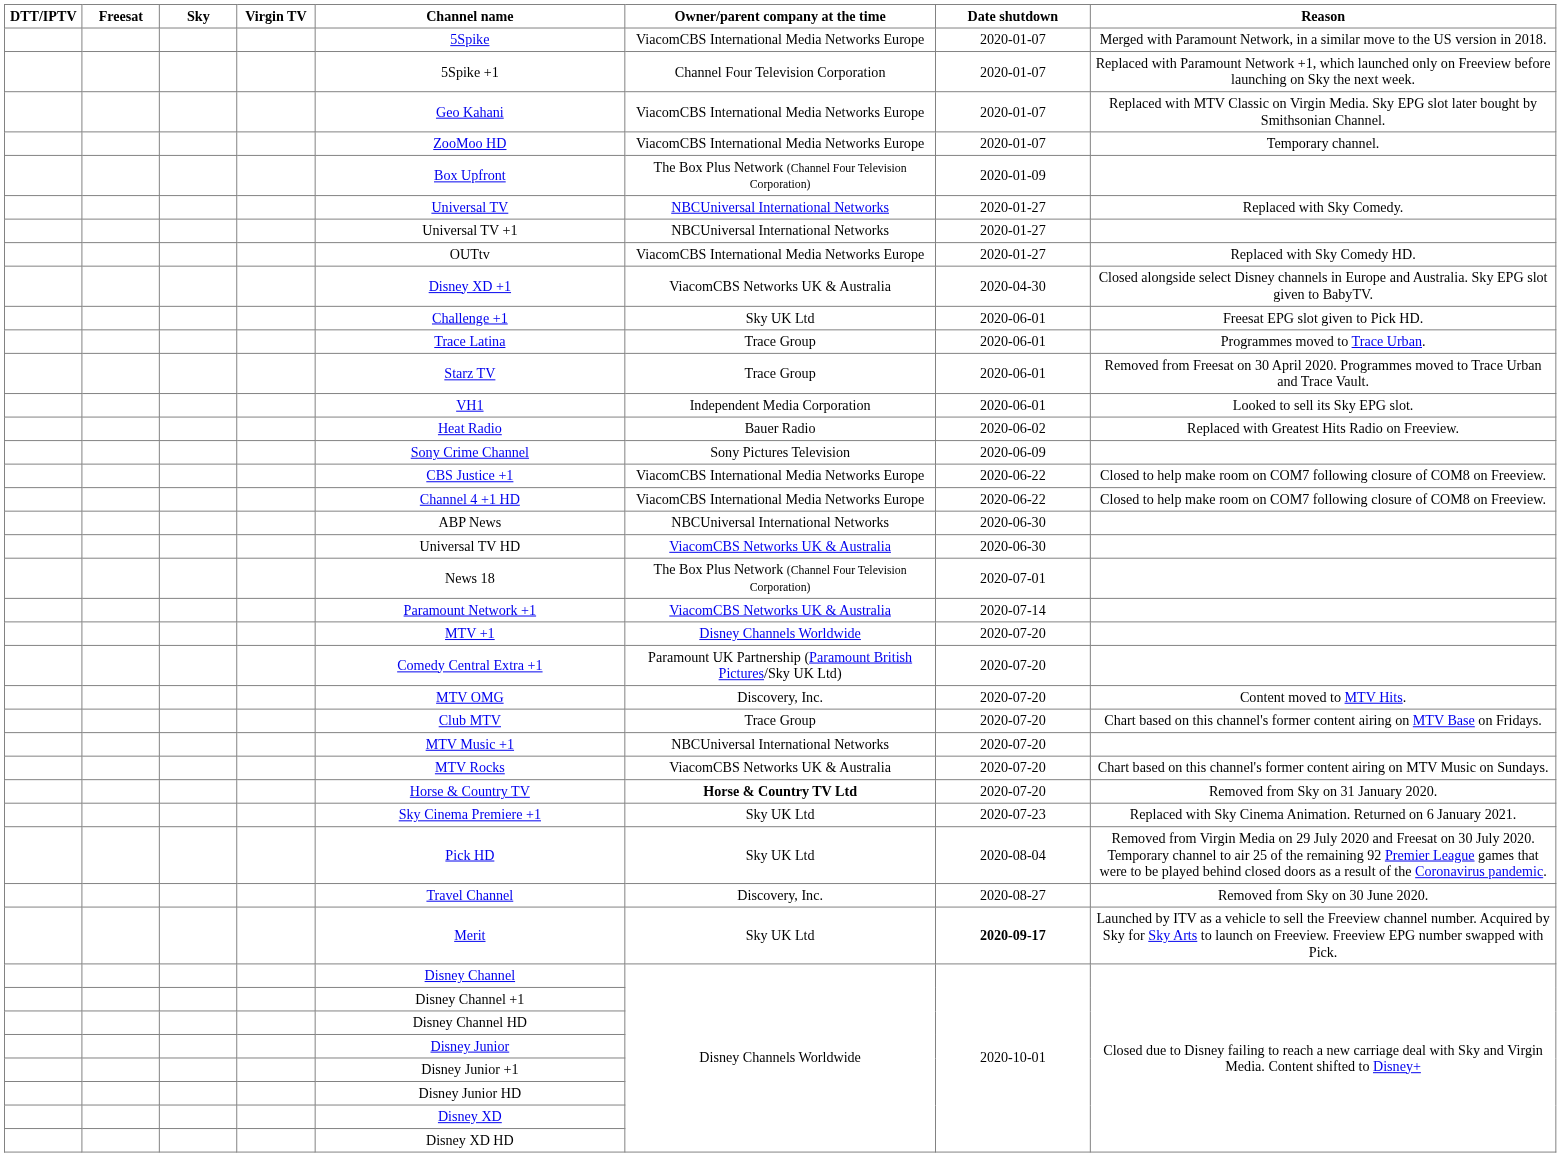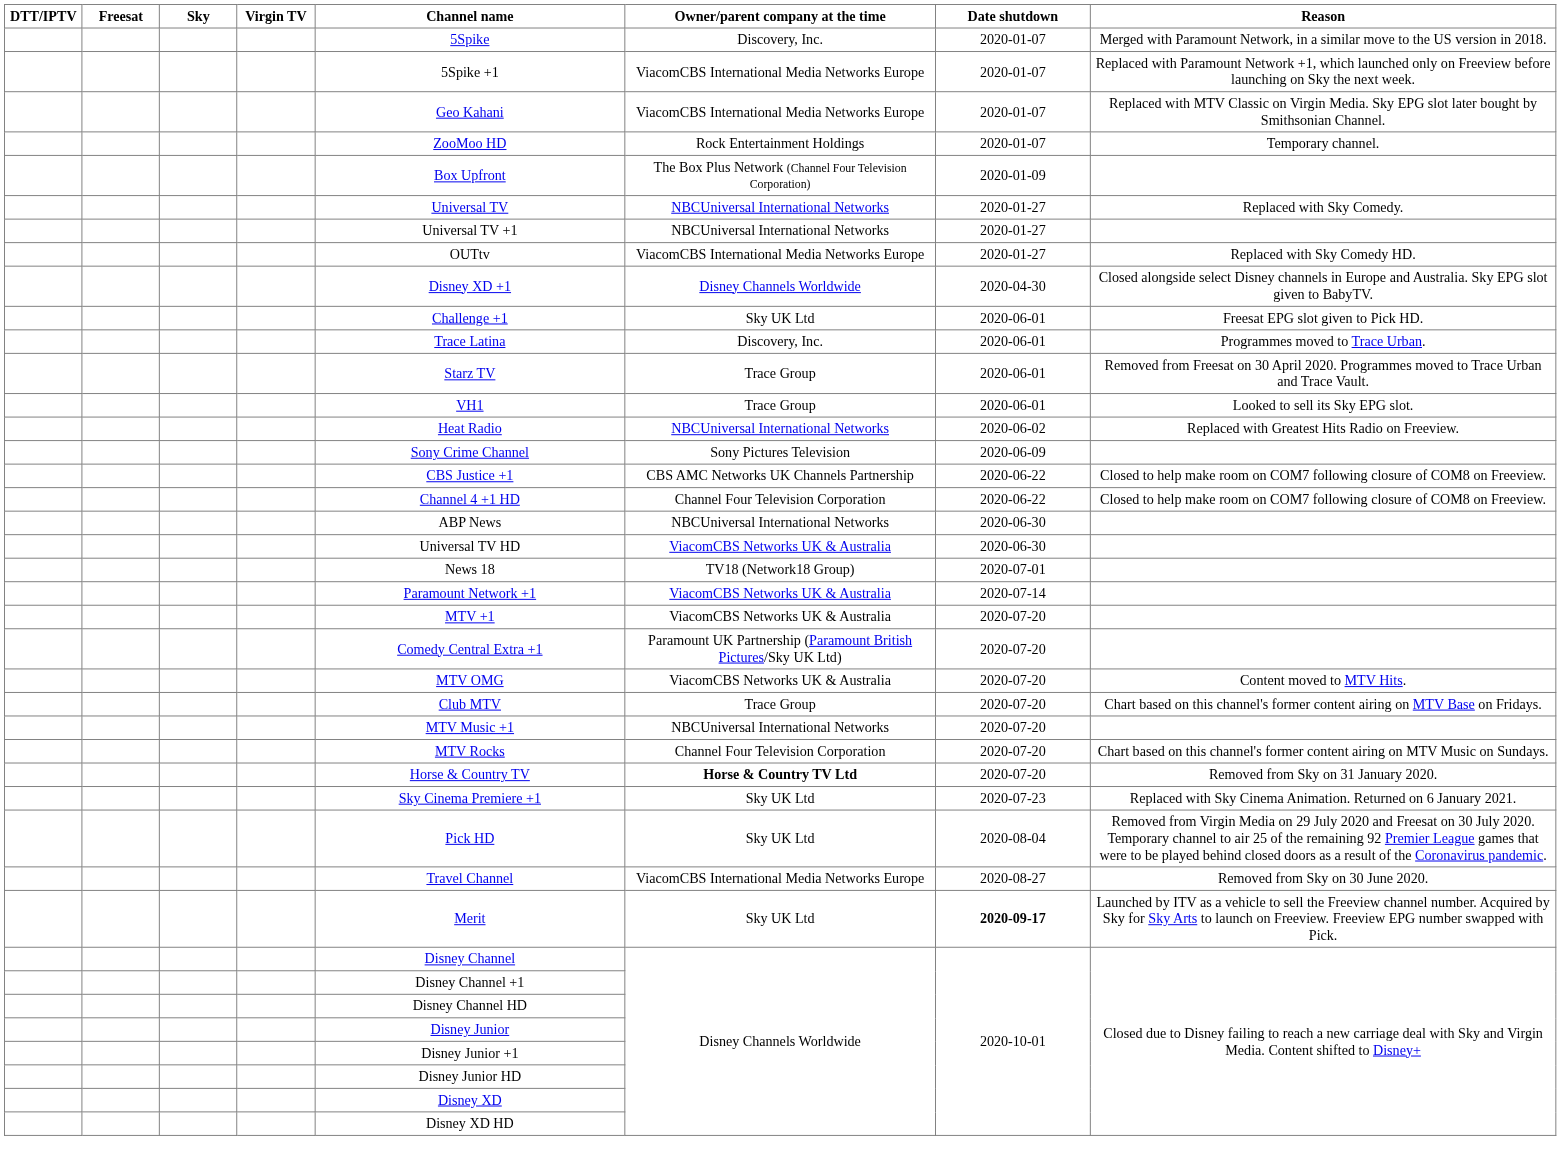row 2 | Owner/parent company at the time: ViacomCBS International Media Networks Europe -> Discovery, Inc.
row 3 | Owner/parent company at the time: Channel Four Television Corporation -> ViacomCBS International Media Networks Europe
row 5 | Owner/parent company at the time: ViacomCBS International Media Networks Europe -> Rock Entertainment Holdings
row 10 | Owner/parent company at the time: ViacomCBS Networks UK & Australia -> Disney Channels Worldwide
row 12 | Owner/parent company at the time: Trace Group -> Discovery, Inc.
row 14 | Owner/parent company at the time: Independent Media Corporation -> Trace Group
row 15 | Owner/parent company at the time: Bauer Radio -> NBCUniversal International Networks
row 17 | Owner/parent company at the time: ViacomCBS International Media Networks Europe -> CBS AMC Networks UK Channels Partnership
row 18 | Owner/parent company at the time: ViacomCBS International Media Networks Europe -> Channel Four Television Corporation
row 21 | Owner/parent company at the time: The Box Plus Network (Channel Four Television Corporation) -> TV18 (Network18 Group)
row 23 | Owner/parent company at the time: Disney Channels Worldwide -> ViacomCBS Networks UK & Australia
row 25 | Owner/parent company at the time: Discovery, Inc. -> ViacomCBS Networks UK & Australia
row 28 | Owner/parent company at the time: ViacomCBS Networks UK & Australia -> Channel Four Television Corporation
row 32 | Owner/parent company at the time: Discovery, Inc. -> ViacomCBS International Media Networks Europe
